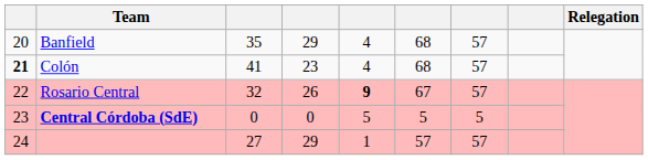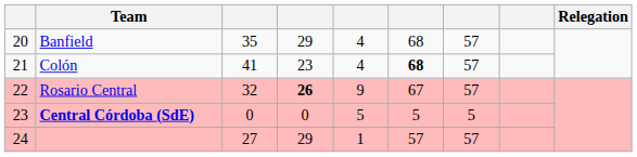Colón | column 1: bold -> normal
Colón | column 6: normal -> bold
Rosario Central | column 4: normal -> bold
Rosario Central | column 5: bold -> normal
